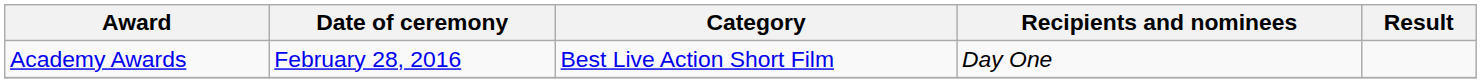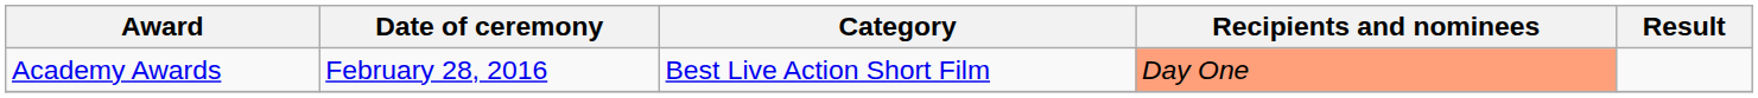Academy Awards | Recipients and nominees: no background -> lightsalmon background
